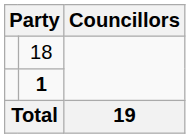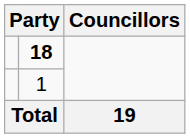18 | column 2: normal -> bold
1 | column 2: bold -> normal
